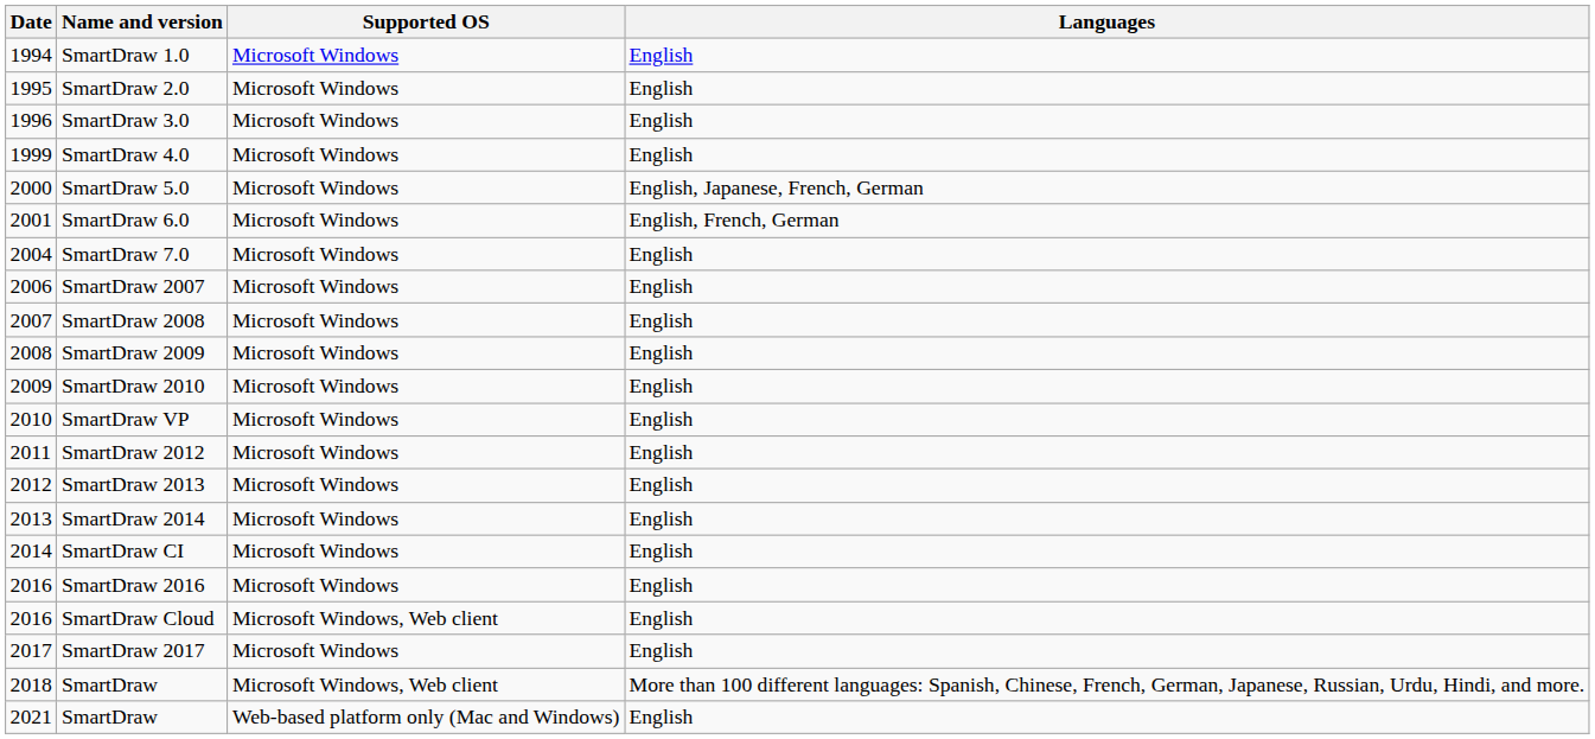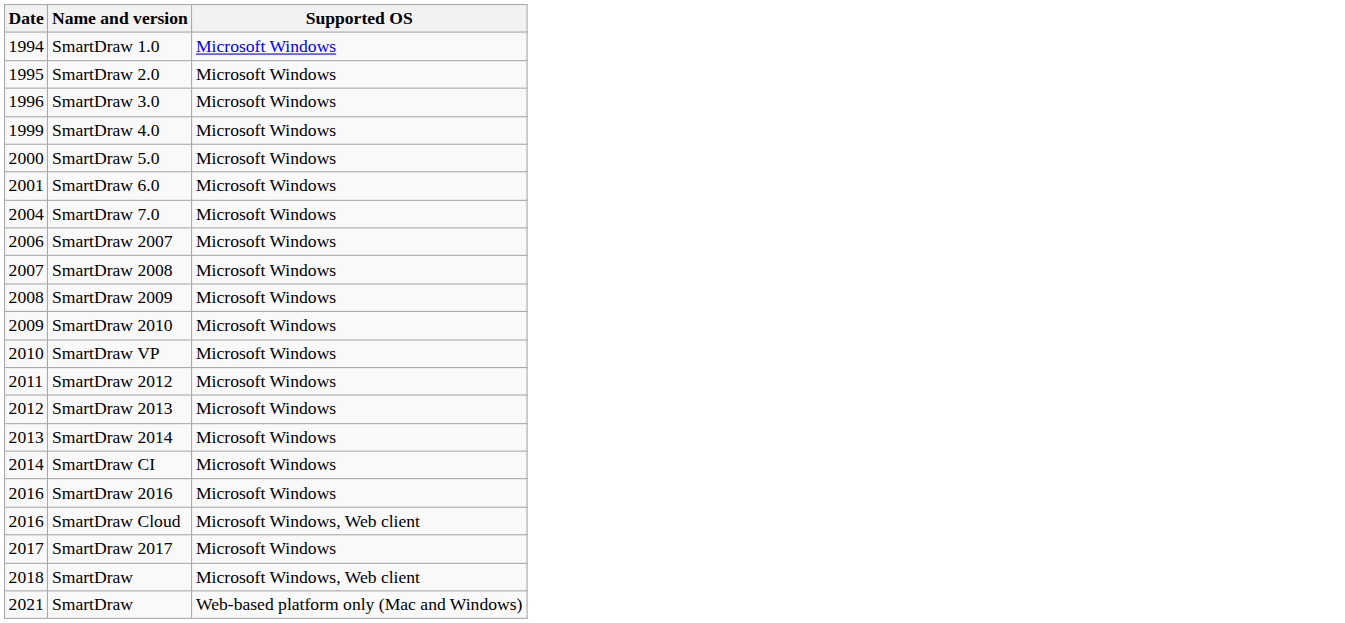- column: Languages | English | English | English | English | English, Japanese, French, German | English, French, German | English | English | English | English | English | English | English | English | English | English | English | English | English | More than 100 different languages: Spanish, Chinese, French, German, Japanese, Russian, Urdu, Hindi, and more. | English
